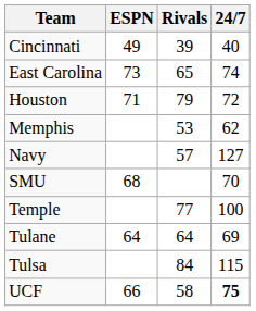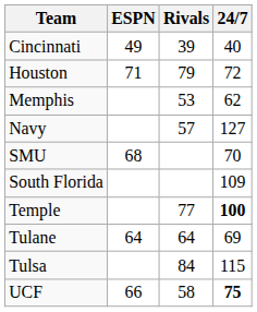- row: East Carolina | 73 | 65 | 74
+ row: South Florida | 109
Temple | 24/7: normal -> bold
